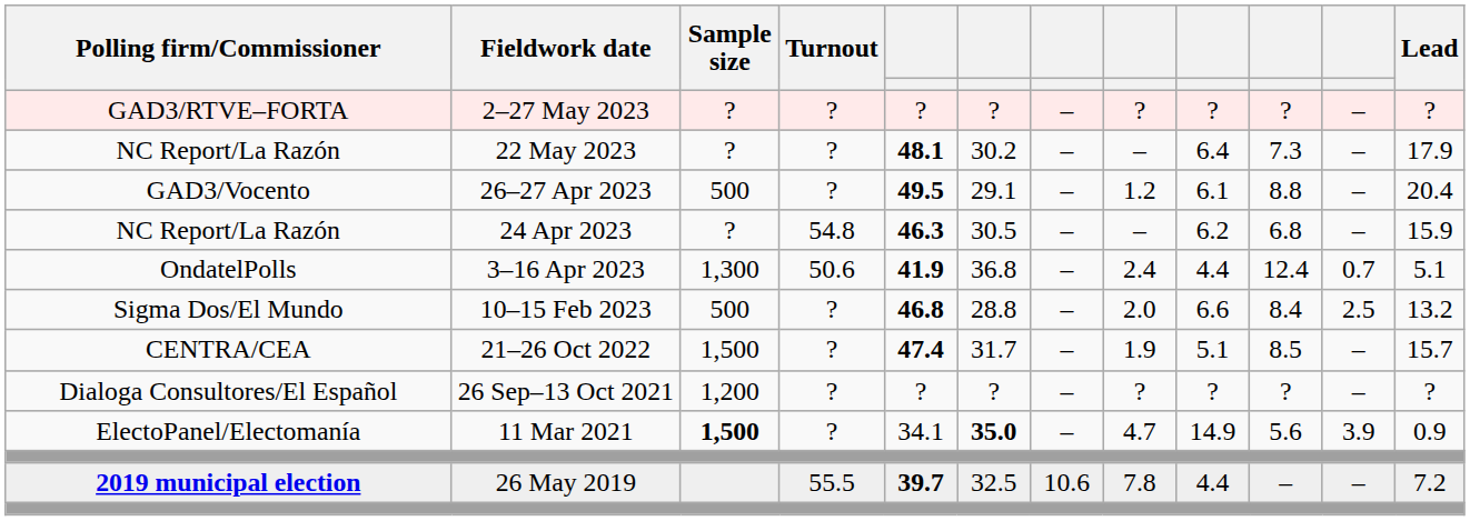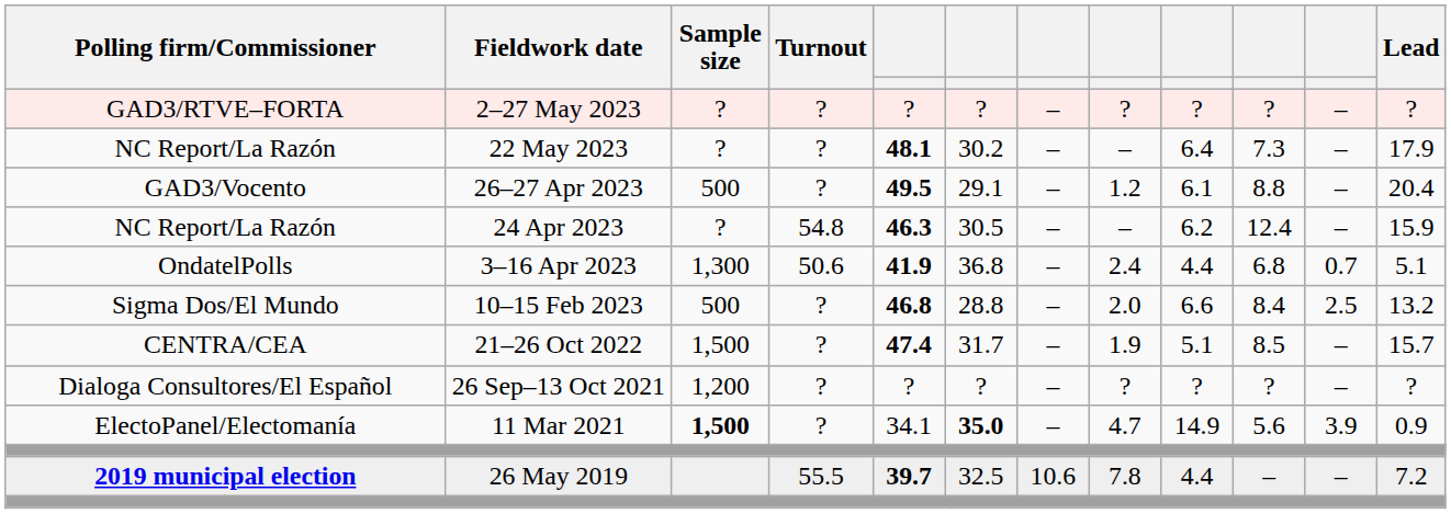24 Apr 2023 | column 10: 6.8 -> 12.4
3–16 Apr 2023 | column 10: 12.4 -> 6.8
